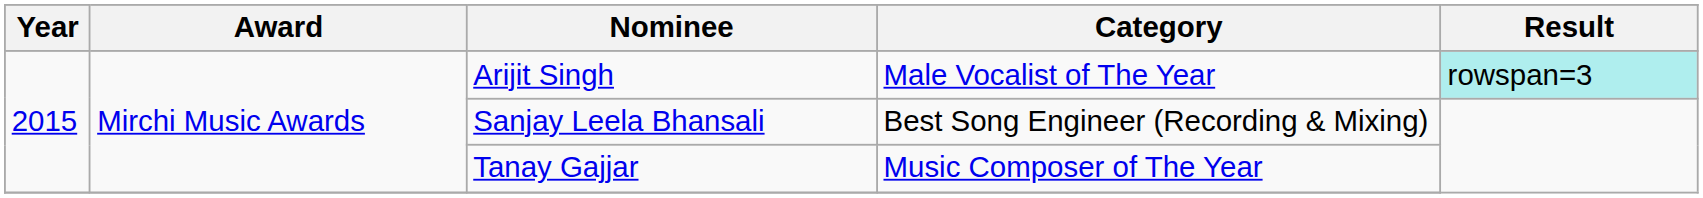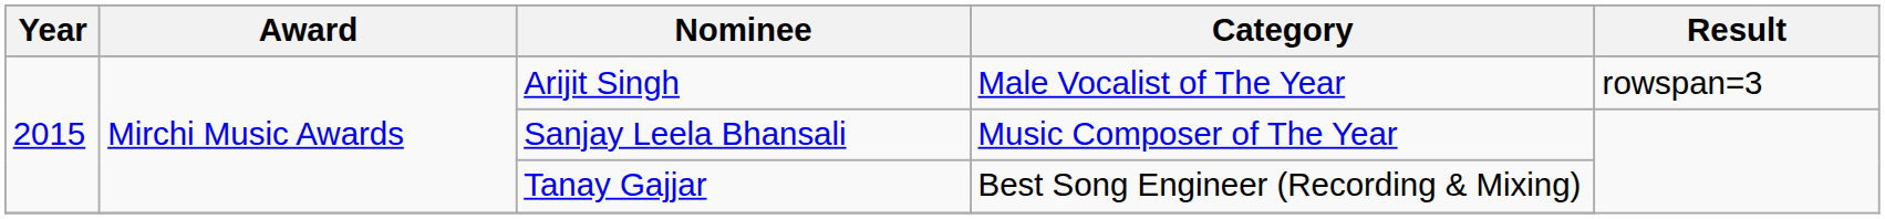Arijit Singh | Result: paleturquoise background -> no background
Sanjay Leela Bhansali | Category: Best Song Engineer (Recording & Mixing) -> Music Composer of The Year
Tanay Gajjar | Category: Music Composer of The Year -> Best Song Engineer (Recording & Mixing)
